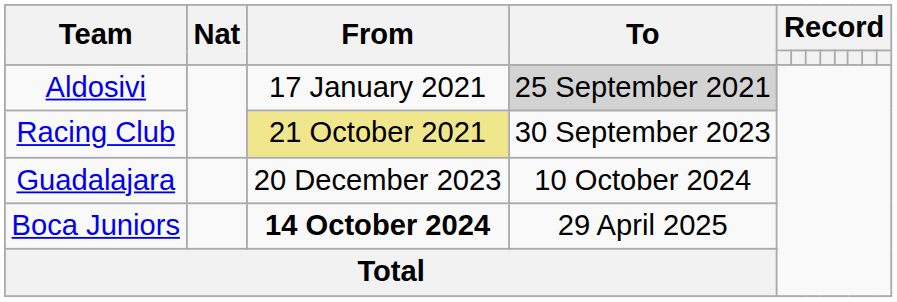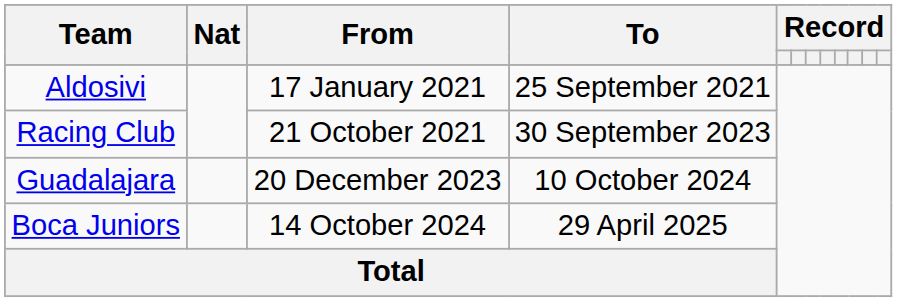Aldosivi | To: lightgrey background -> no background
Racing Club | From: khaki background -> no background
Boca Juniors | From: bold -> normal
